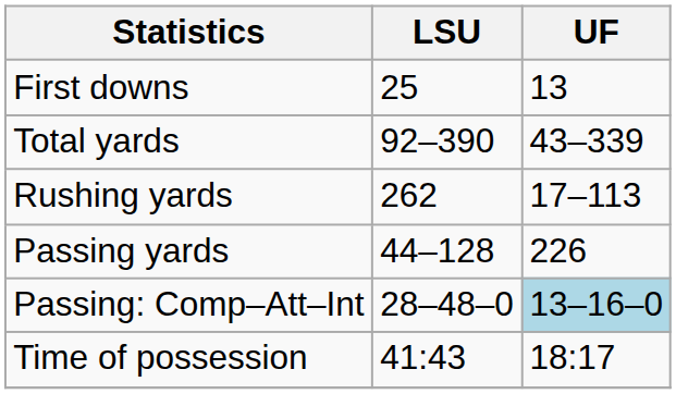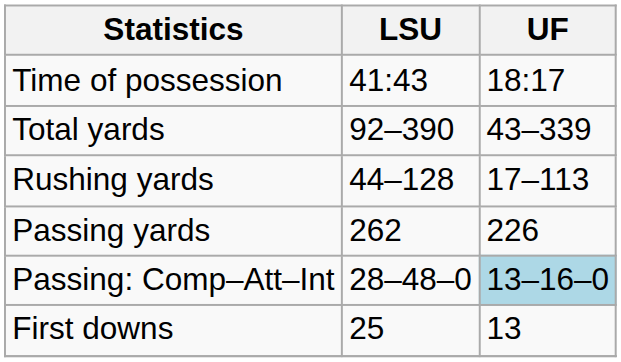rows swapped: First downs <-> Time of possession
Rushing yards | LSU: 262 -> 44–128
Passing yards | LSU: 44–128 -> 262
